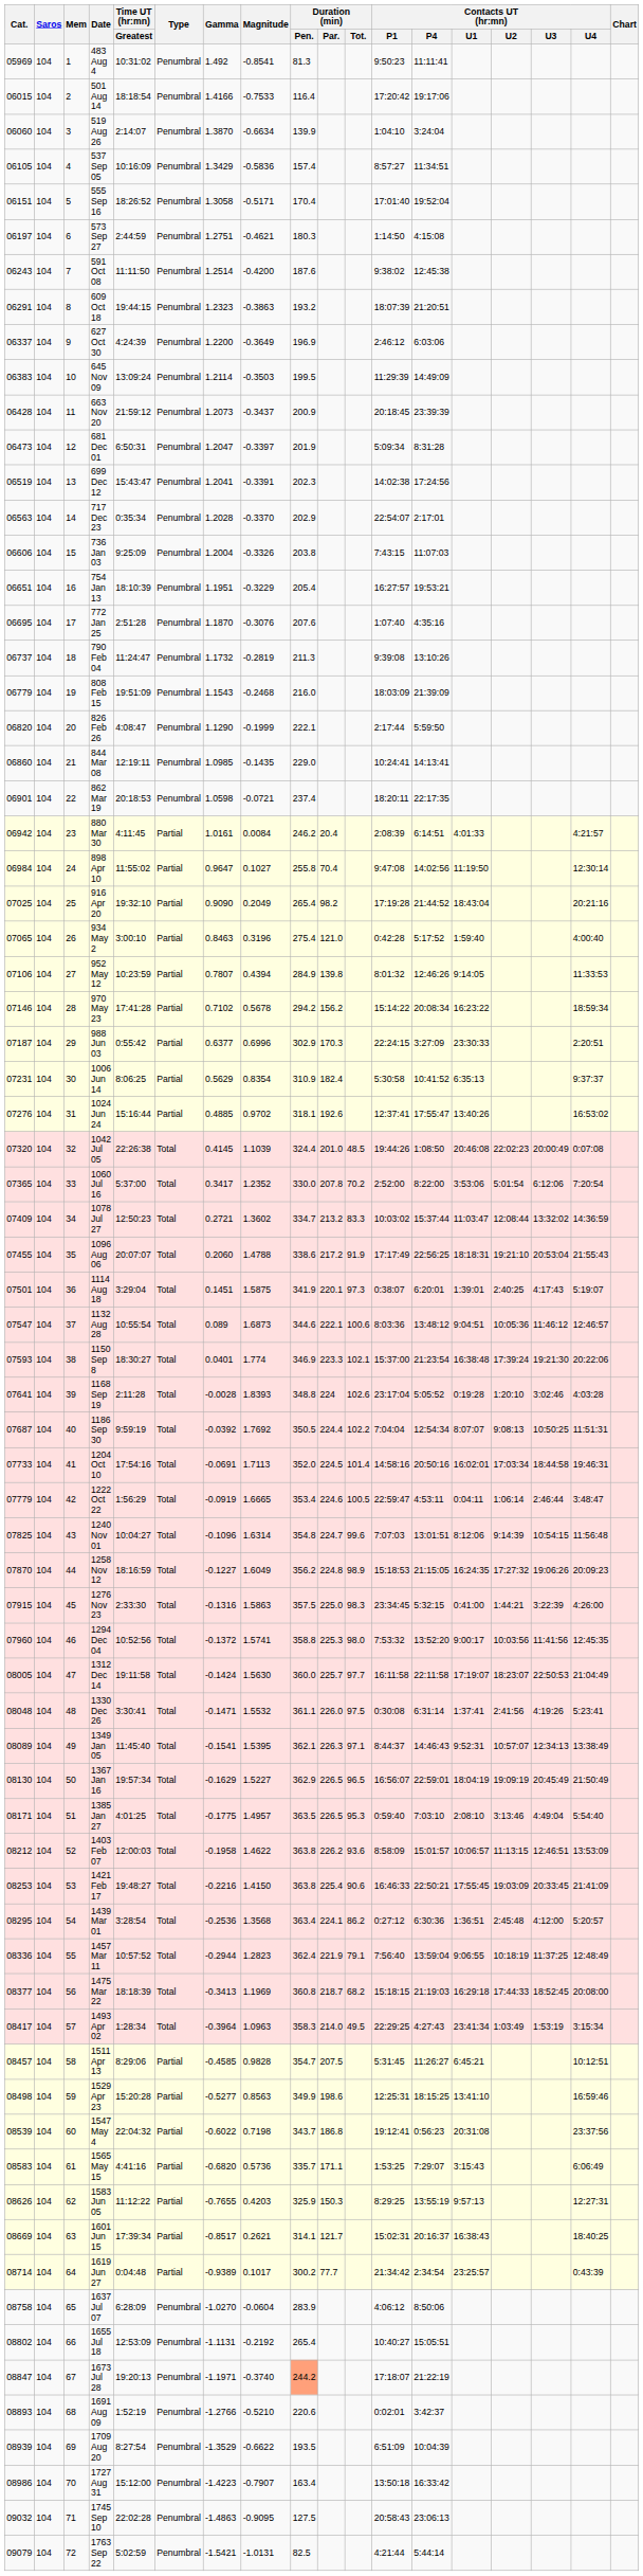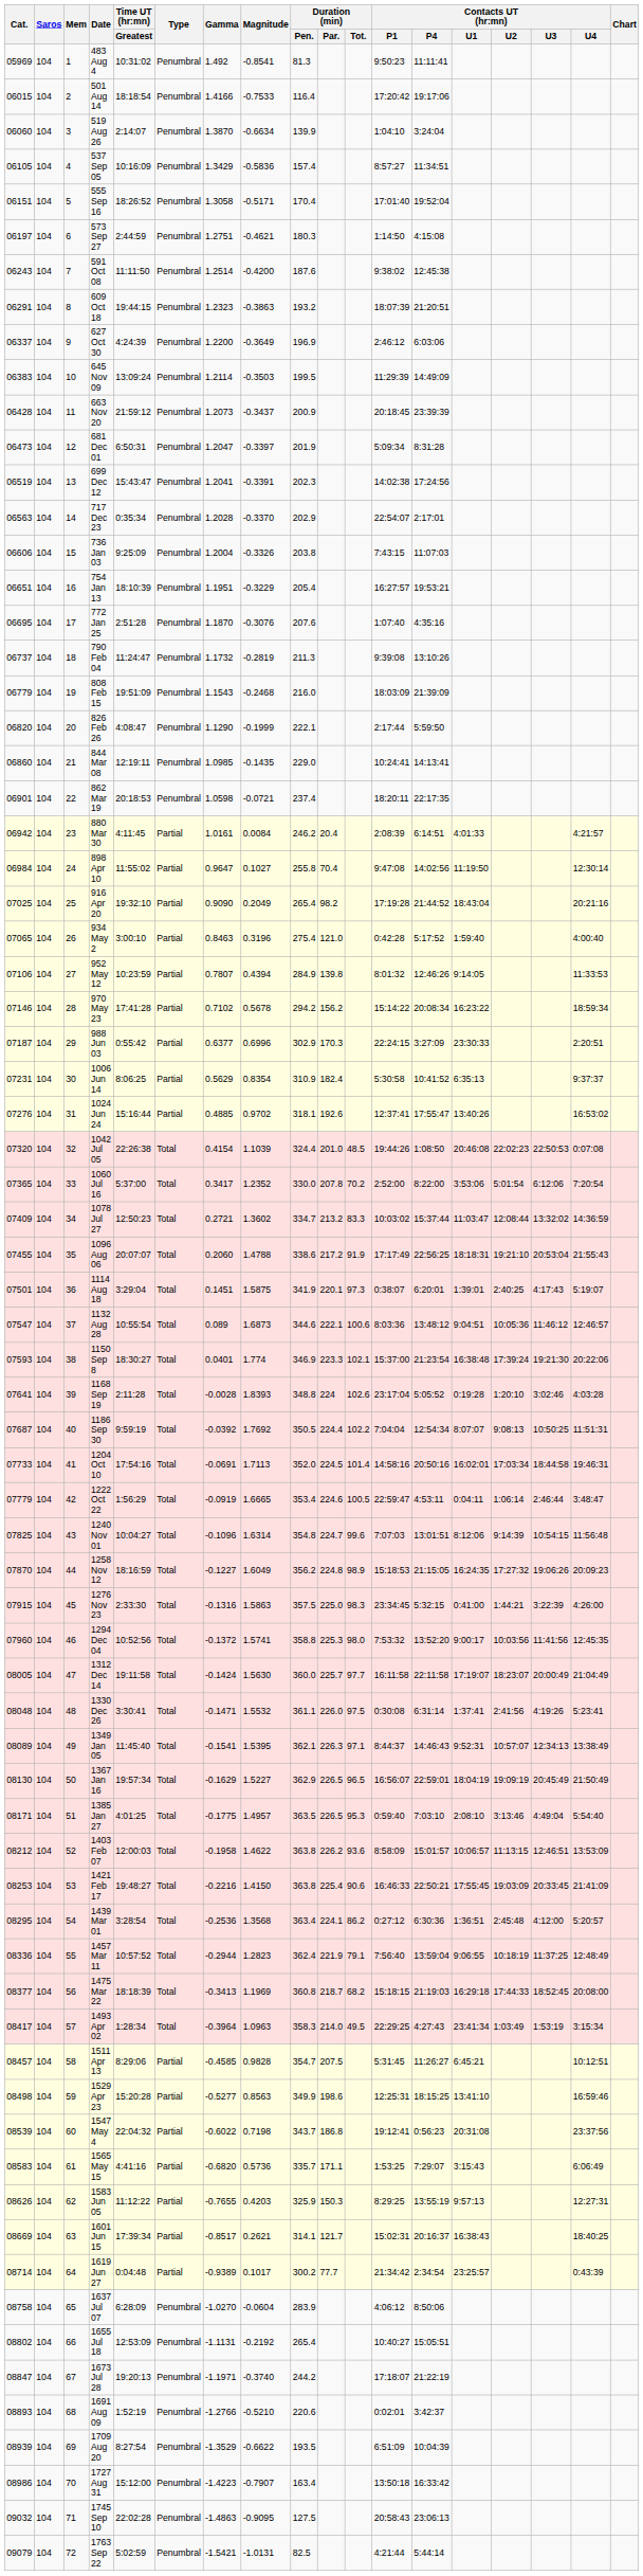1042 Jul 05 | Gamma: 0.4145 -> 0.4154
1042 Jul 05 | Contacts UT (hr:mn) / U3: 20:00:49 -> 22:50:53
1312 Dec 14 | Contacts UT (hr:mn) / U3: 22:50:53 -> 20:00:49
1673 Jul 28 | Duration (min) / Pen.: lightsalmon background -> no background
